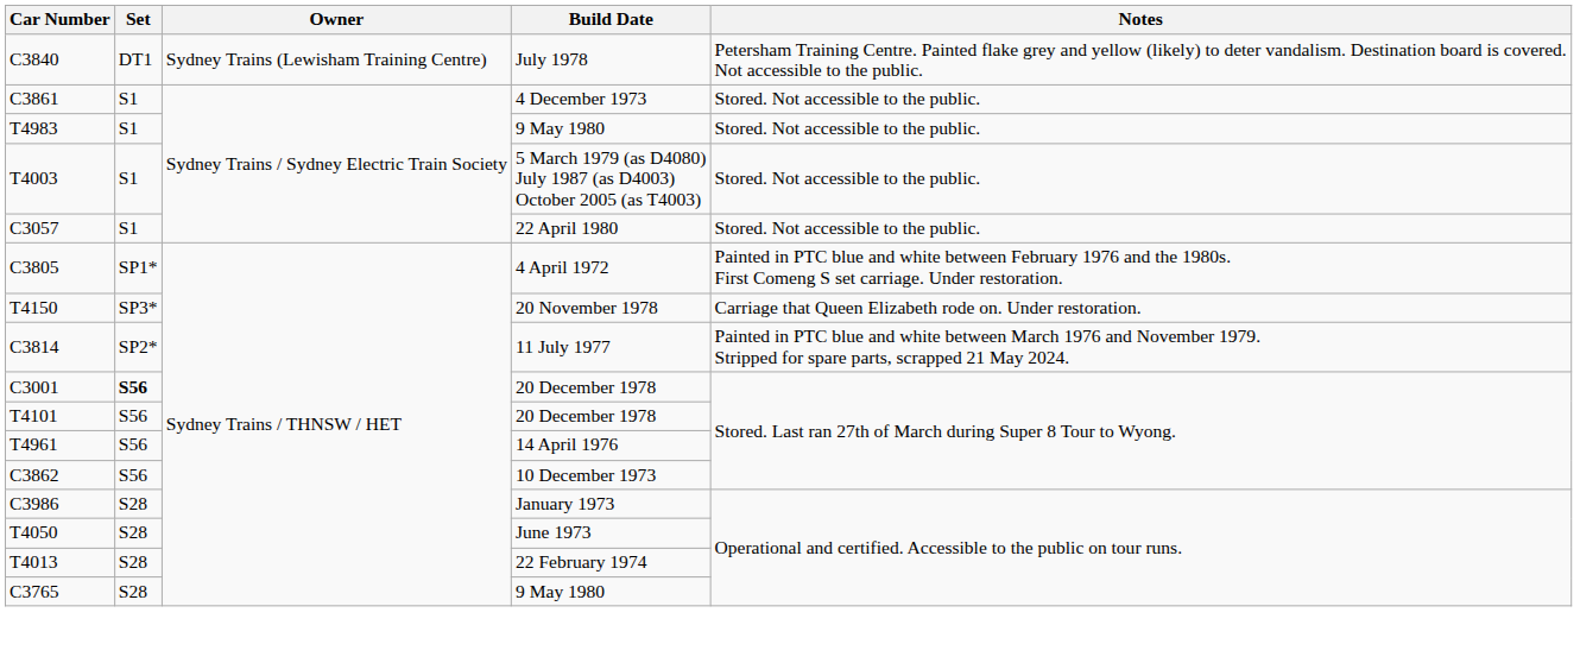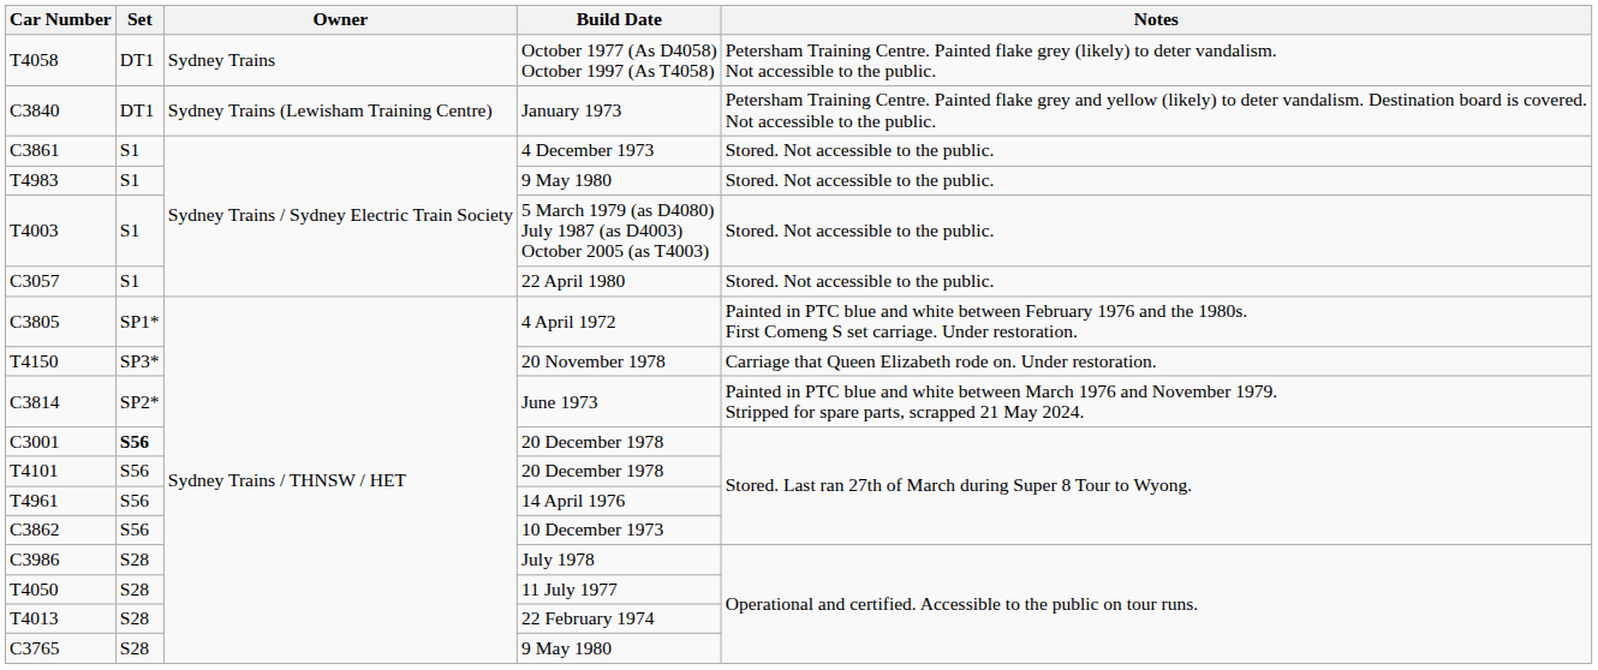+ row: T4058 | DT1 | Sydney Trains | October 1977 (As D4058) October 1997 (As T4058) | Petersham Training Centre. Painted flake grey (likely) to deter vandalism. Not accessible to the public.
C3840 | Build Date: July 1978 -> January 1973
C3814 | Build Date: 11 July 1977 -> June 1973
C3986 | Build Date: January 1973 -> July 1978
T4050 | Build Date: June 1973 -> 11 July 1977
